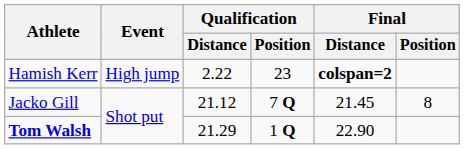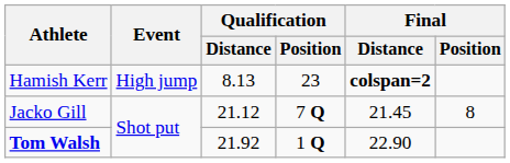Hamish Kerr | Qualification / Distance: 2.22 -> 8.13
Tom Walsh | Qualification / Distance: 21.29 -> 21.92
